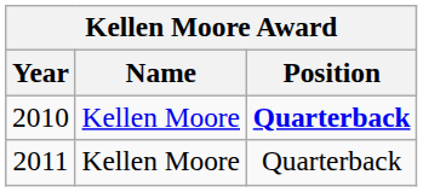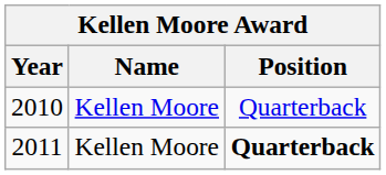2010 | Position: bold -> normal
2011 | Position: normal -> bold
